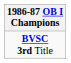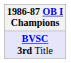row 2 | column 1: no background -> lavender background
